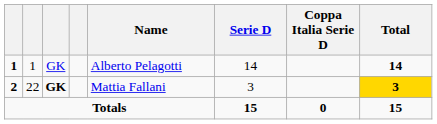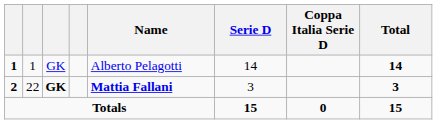2 | Name: normal -> bold
2 | Total: gold background -> no background
